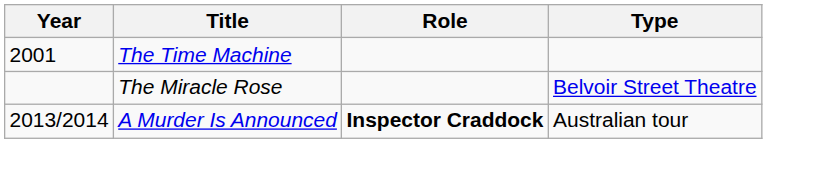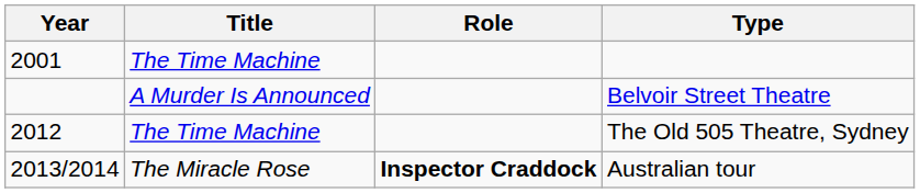Belvoir Street Theatre | Title: The Miracle Rose -> A Murder Is Announced
+ row: 2012 | The Time Machine | The Old 505 Theatre, Sydney
Australian tour | Title: A Murder Is Announced -> The Miracle Rose
